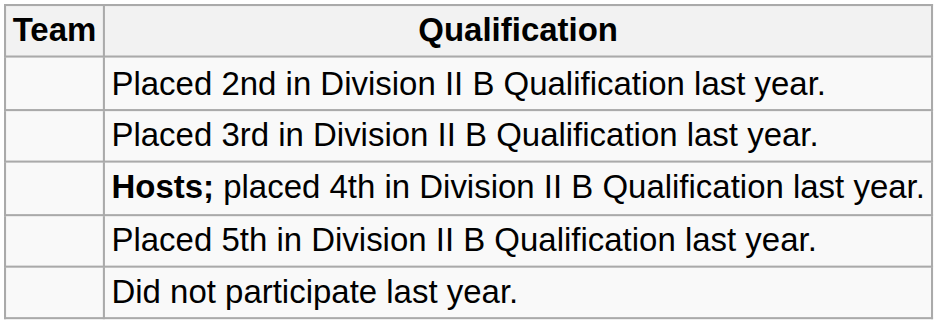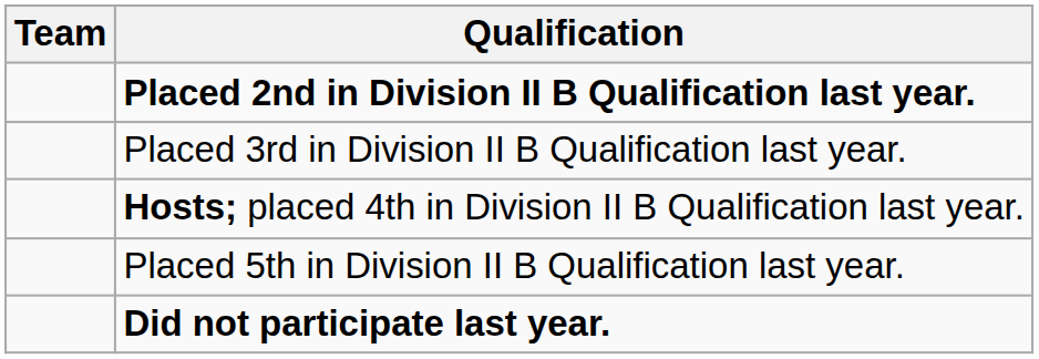Placed 2nd in Division II B Qualification last year. | Qualification: normal -> bold
Did not participate last year. | Qualification: normal -> bold
